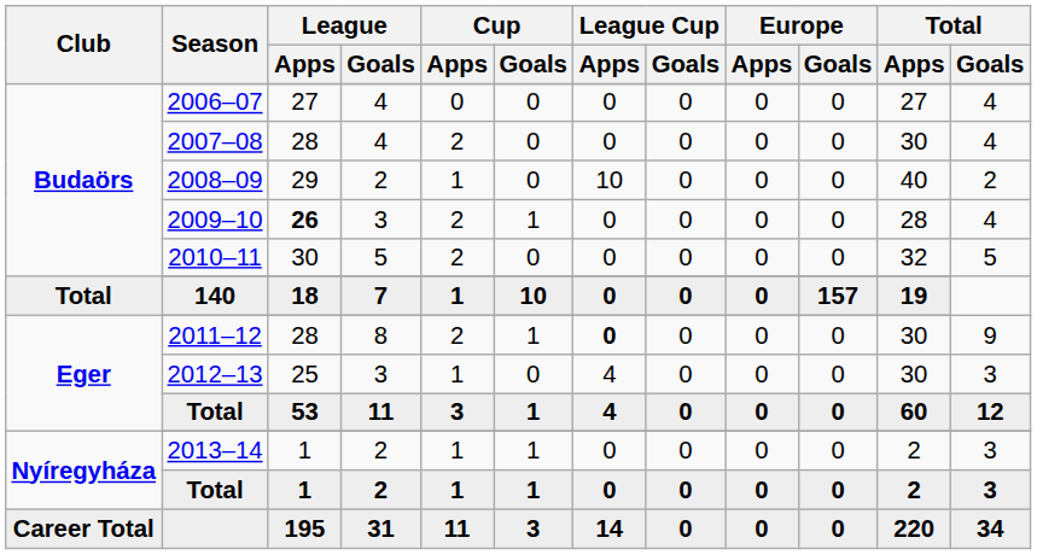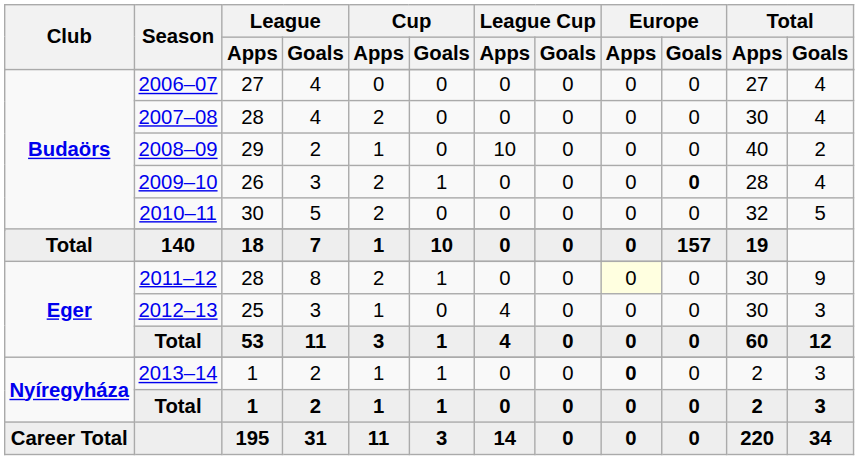2009–10 | League / Apps: bold -> normal
2009–10 | Europe / Goals: normal -> bold
2011–12 | League Cup / Apps: bold -> normal
2011–12 | Europe / Apps: no background -> lightyellow background
2013–14 | Europe / Apps: normal -> bold
